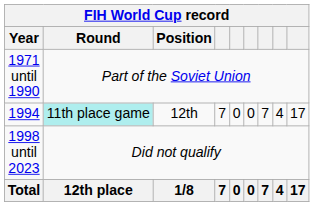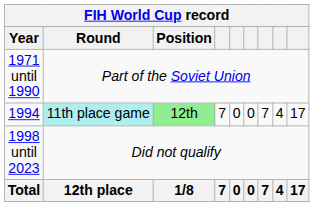1994 | Position: no background -> lightgreen background
